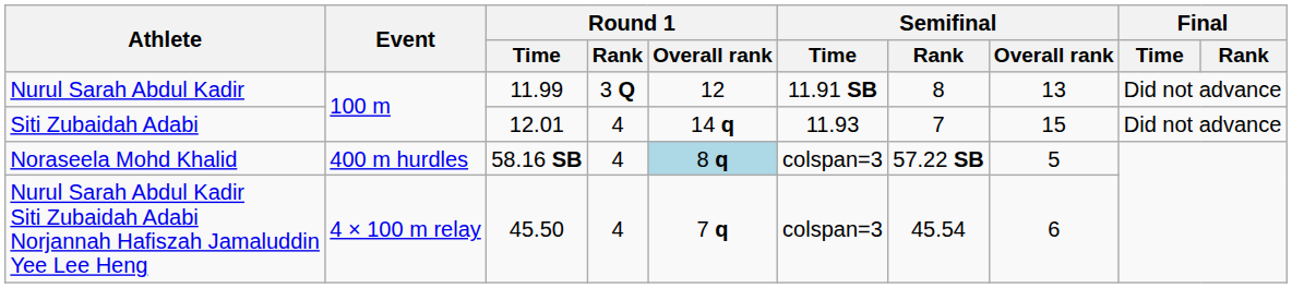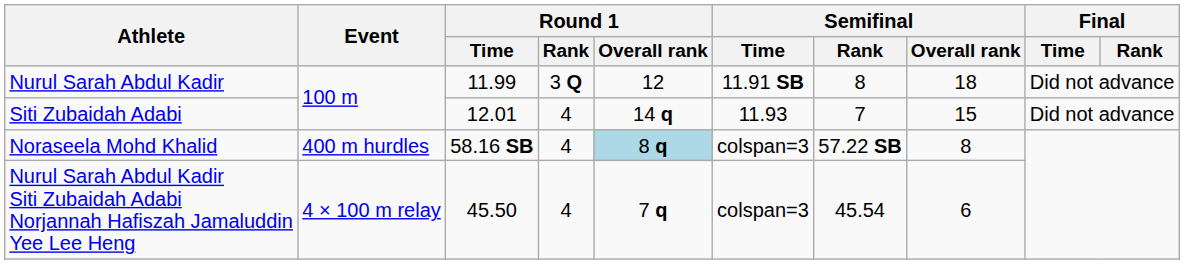Nurul Sarah Abdul Kadir | Semifinal / Overall rank: 13 -> 18
Noraseela Mohd Khalid | Semifinal / Overall rank: 5 -> 8
